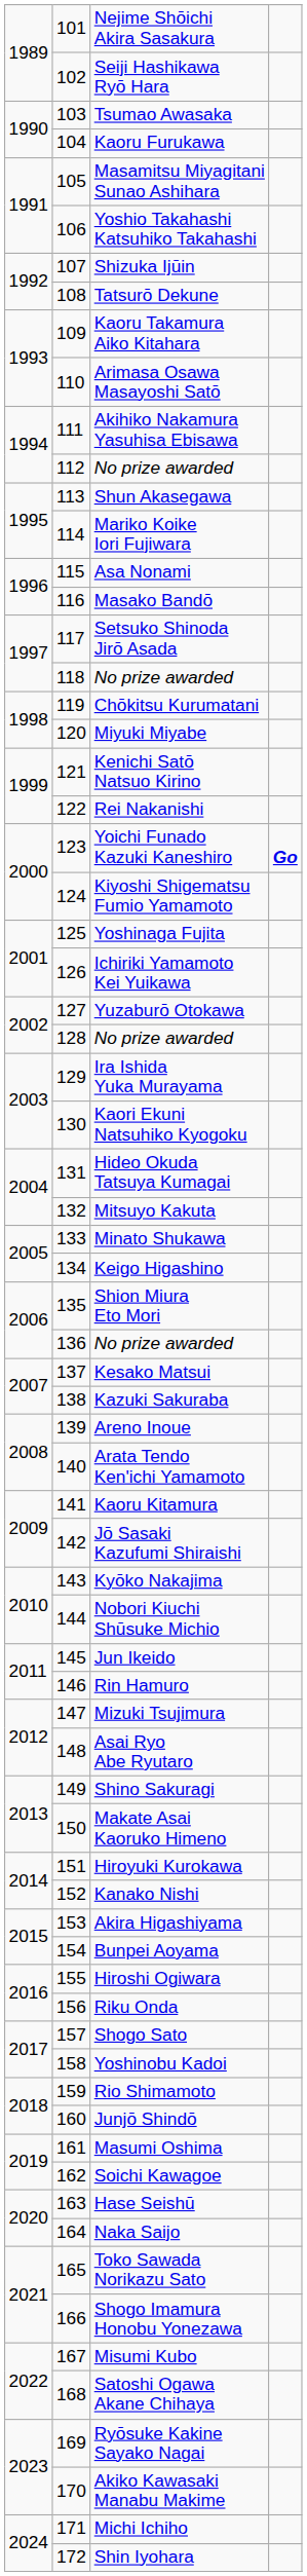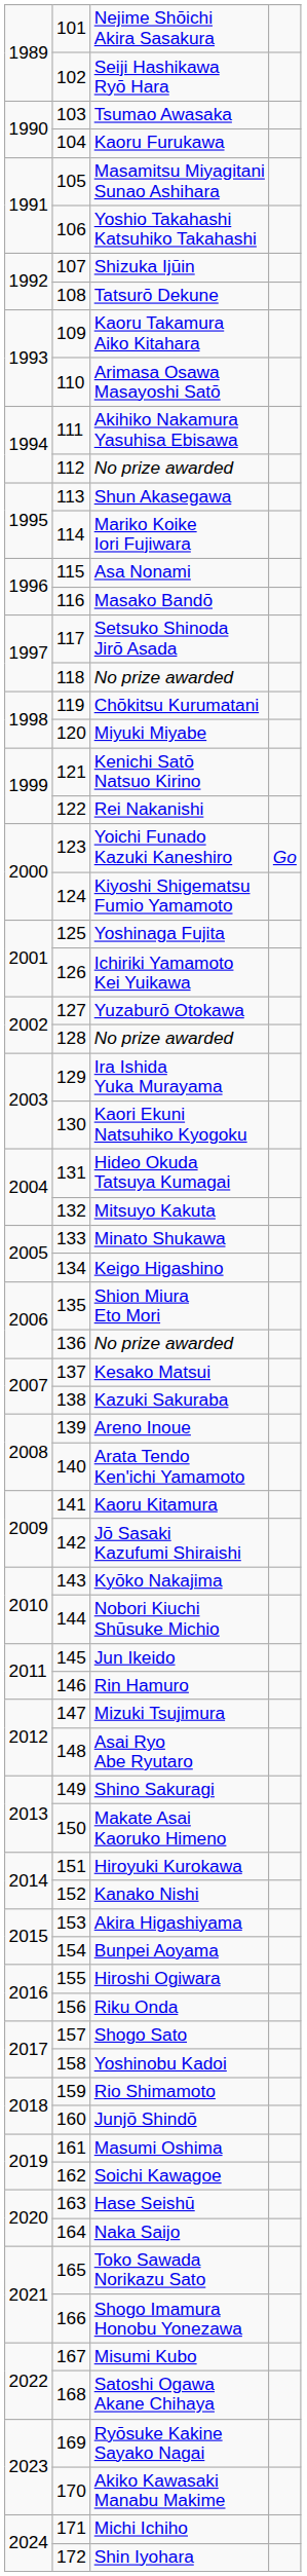Yoichi Funado Kazuki Kaneshiro | column 4: bold -> normal
